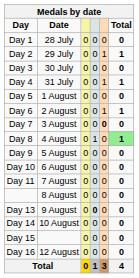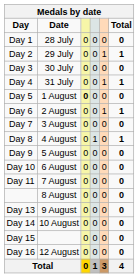Day 5 | column 3: normal -> bold
Day 7 | column 5: bold -> normal
Day 8 | Total: lightgreen background -> no background
Day 13 | column 4: bold -> normal
